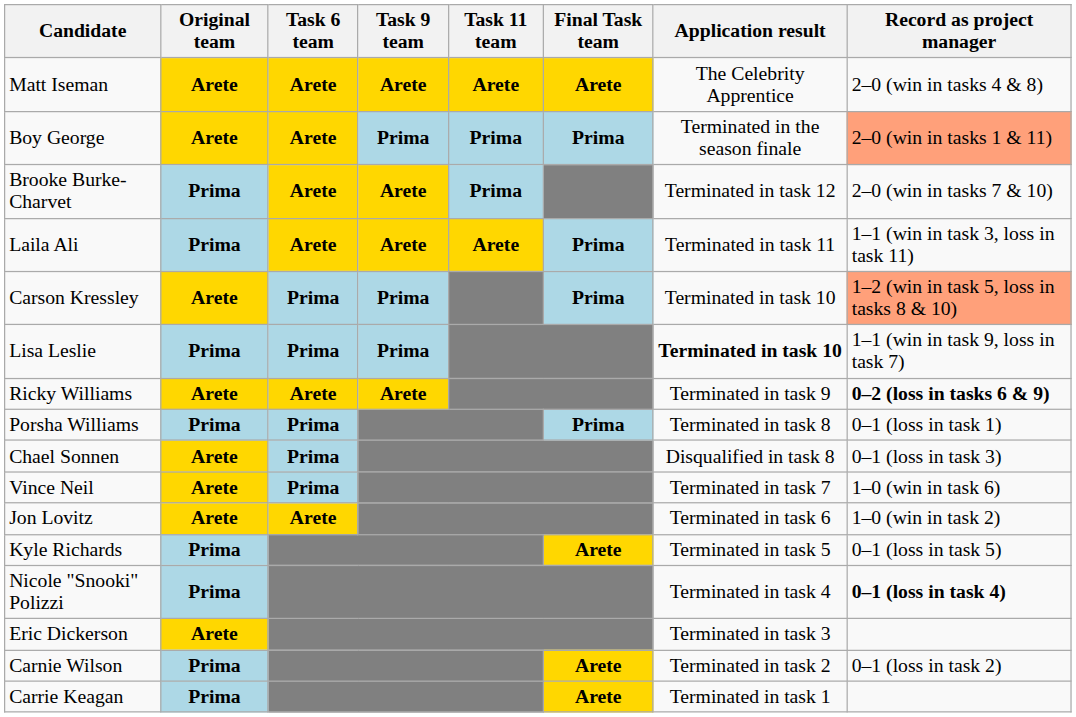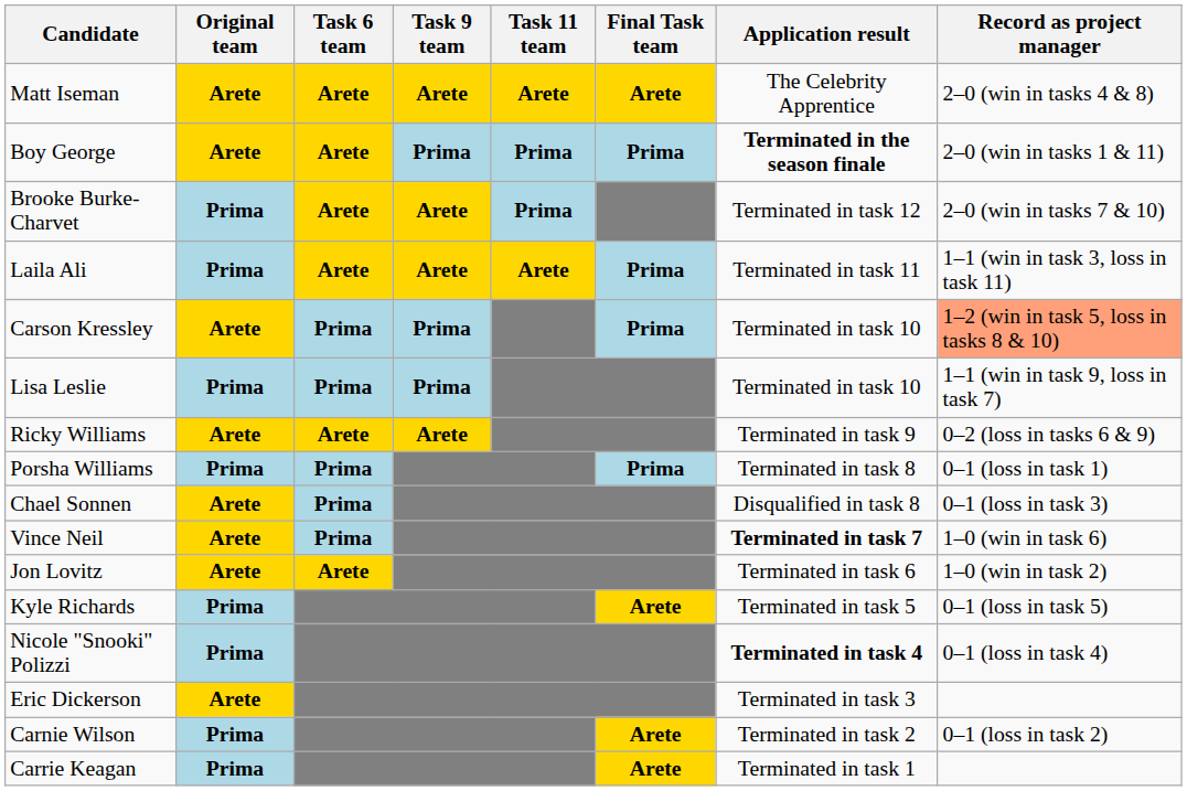Boy George | Application result: normal -> bold
Boy George | Record as project manager: lightsalmon background -> no background
Lisa Leslie | Application result: bold -> normal
Ricky Williams | Record as project manager: bold -> normal
Vince Neil | Application result: normal -> bold
Nicole "Snooki" Polizzi | Application result: normal -> bold
Nicole "Snooki" Polizzi | Record as project manager: bold -> normal
